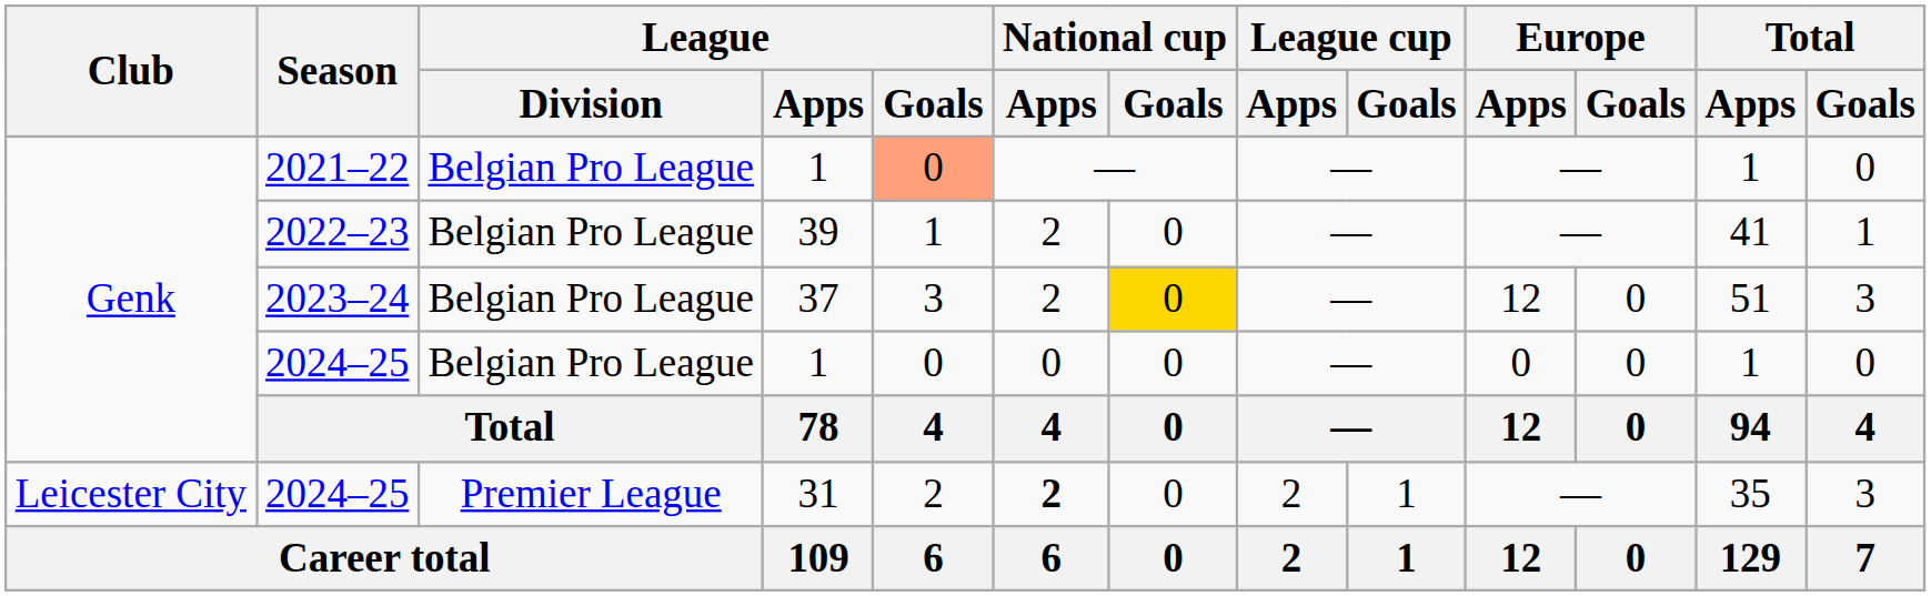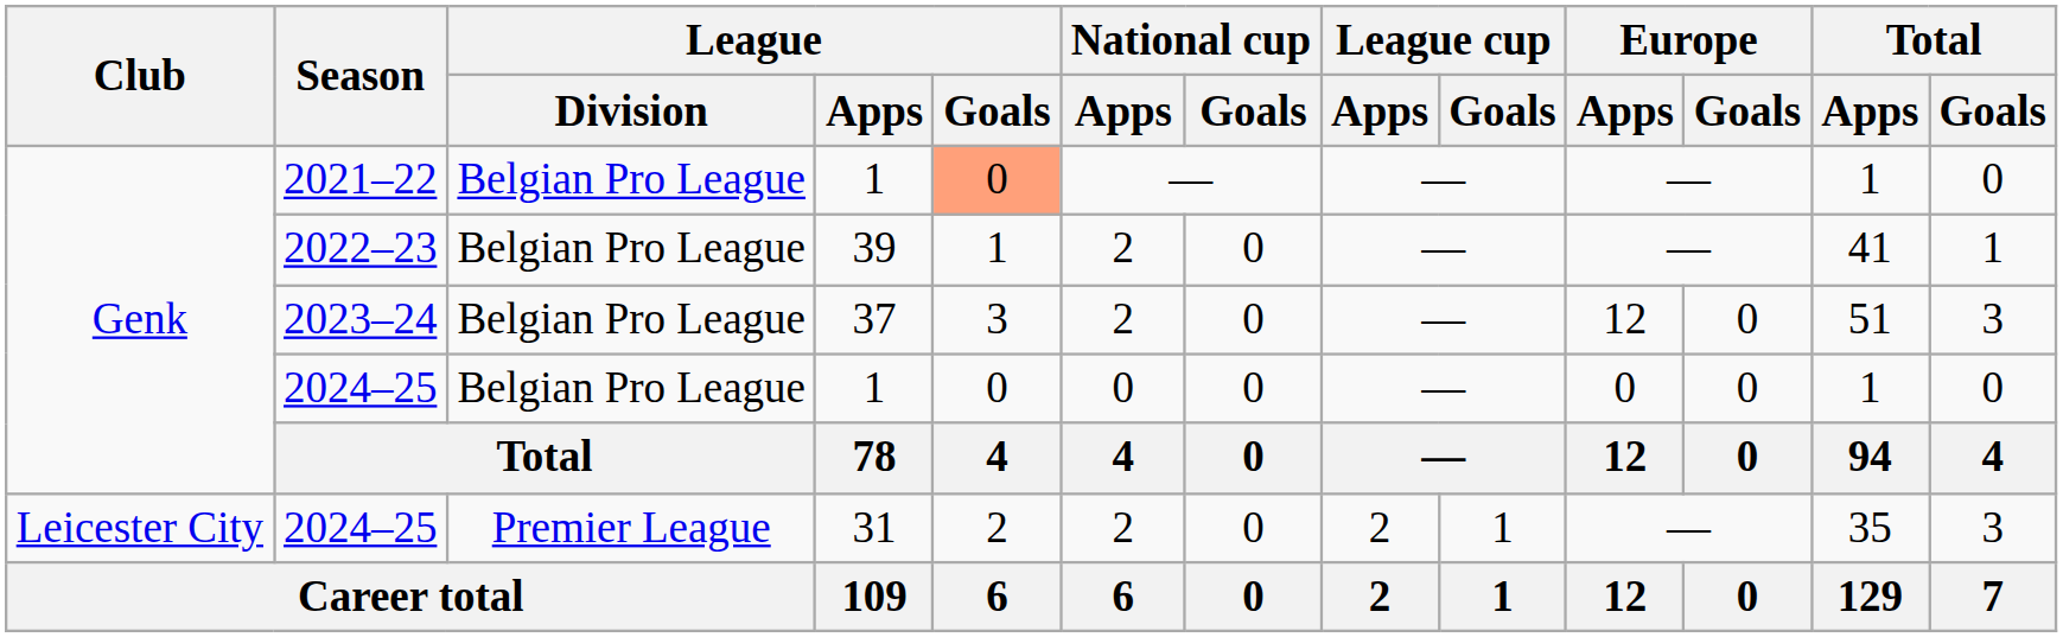2023–24 | National cup / Goals: gold background -> no background
2024–25 / 31 | National cup / Apps: bold -> normal
